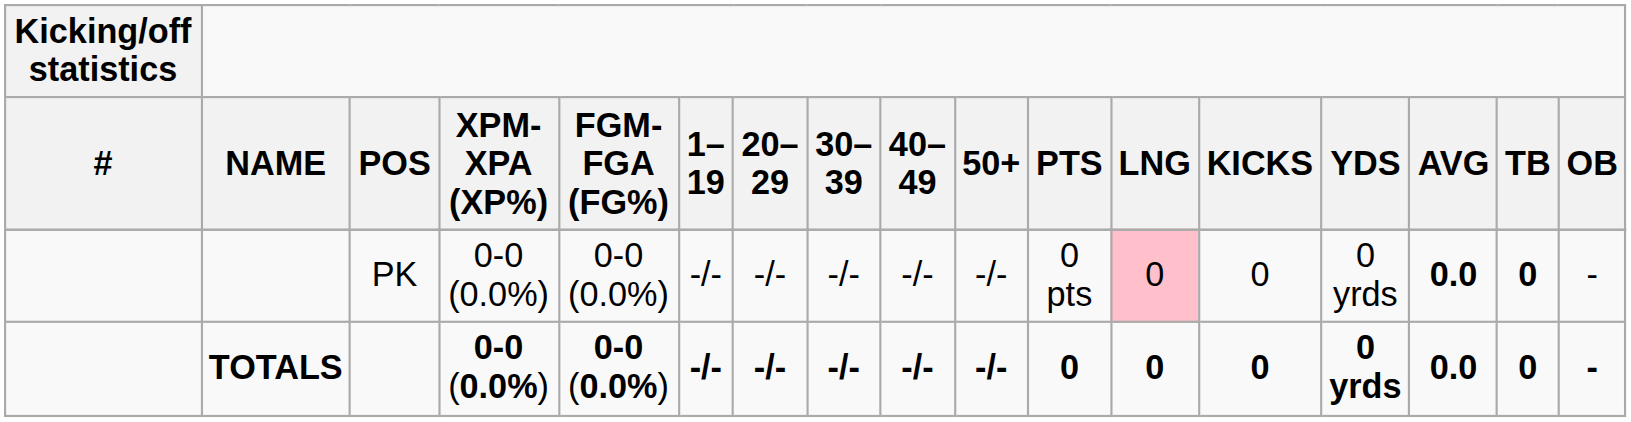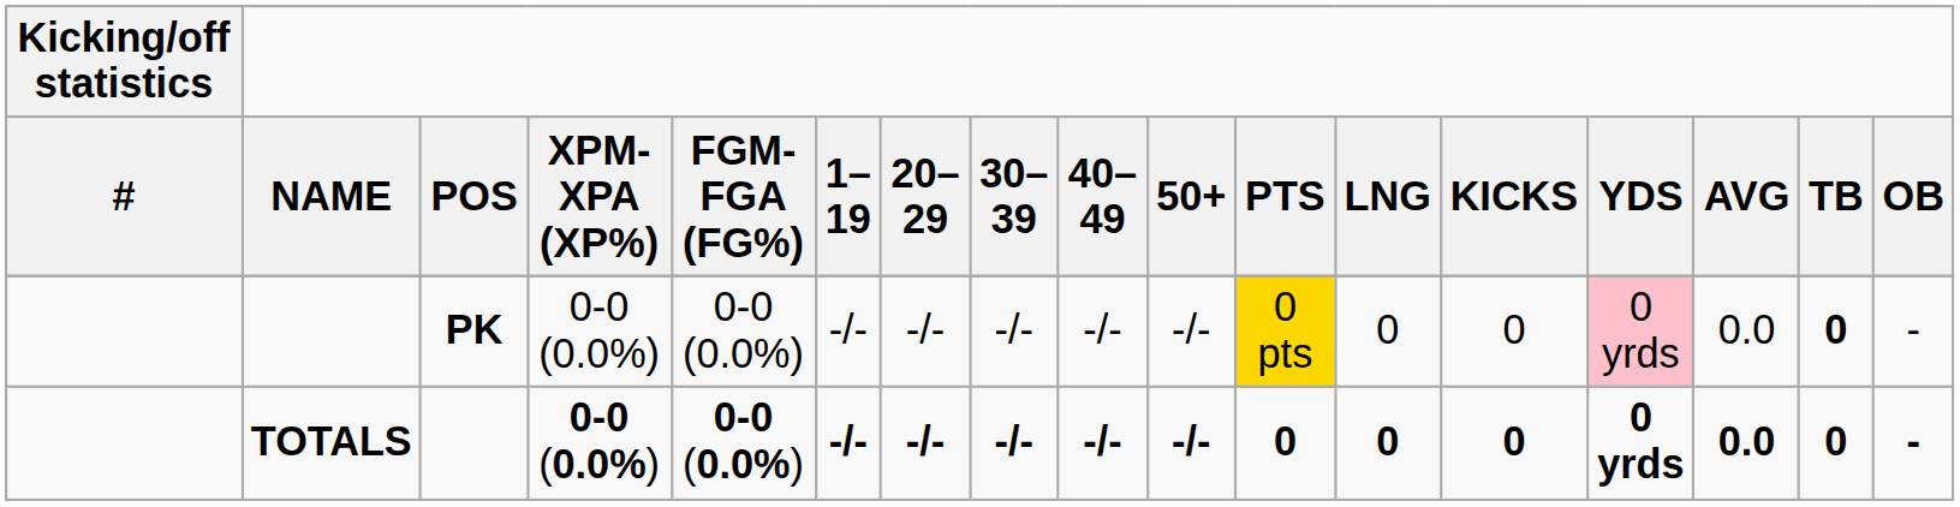row 3 | POS: normal -> bold
row 3 | PTS: no background -> gold background
row 3 | LNG: pink background -> no background
row 3 | YDS: no background -> pink background
row 3 | AVG: bold -> normal
